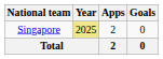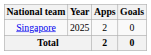Singapore | Year: khaki background -> no background
